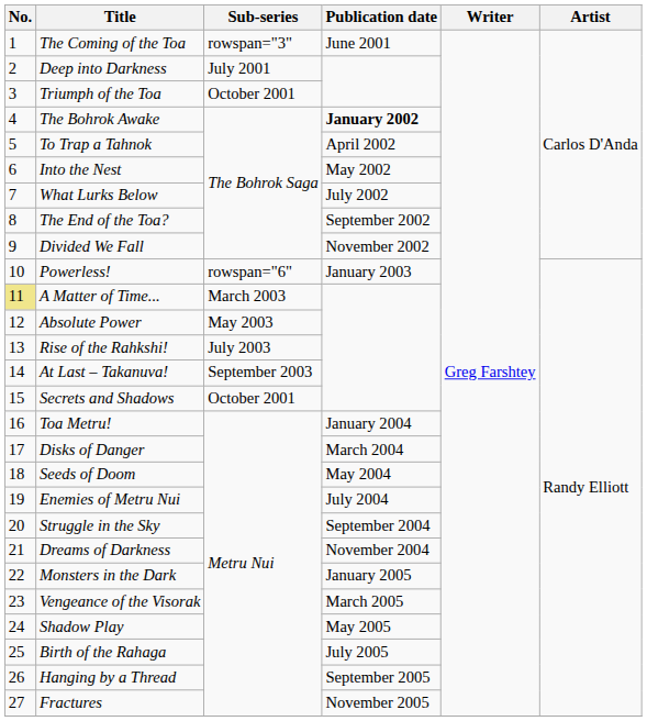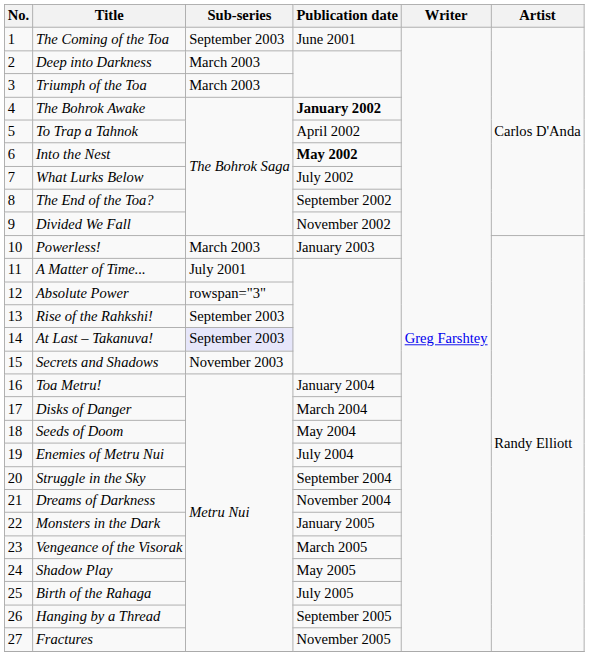The Coming of the Toa | Sub-series: rowspan="3" -> September 2003
Deep into Darkness | Sub-series: July 2001 -> March 2003
Triumph of the Toa | Sub-series: October 2001 -> March 2003
Into the Nest | Publication date: normal -> bold
Powerless! | Sub-series: rowspan="6" -> March 2003
A Matter of Time... | No.: khaki background -> no background
A Matter of Time... | Sub-series: March 2003 -> July 2001
Absolute Power | Sub-series: May 2003 -> rowspan="3"
Rise of the Rahkshi! | Sub-series: July 2003 -> September 2003
At Last – Takanuva! | Sub-series: no background -> lavender background
Secrets and Shadows | Sub-series: October 2001 -> November 2003
